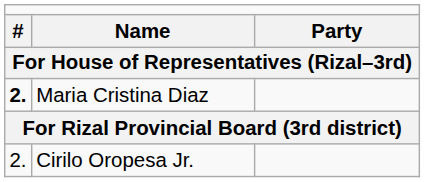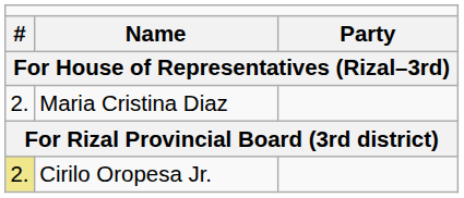Maria Cristina Diaz | column 1: bold -> normal
Cirilo Oropesa Jr. | column 1: no background -> khaki background
